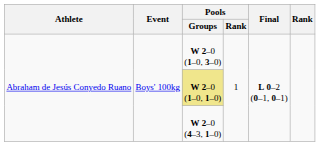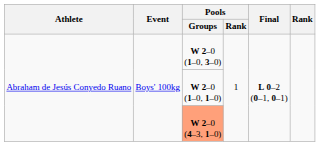W 2–0 (1–0, 1–0) | Pools / Groups: khaki background -> no background
W 2–0 (4–3, 1–0) | Pools / Groups: no background -> lightsalmon background
